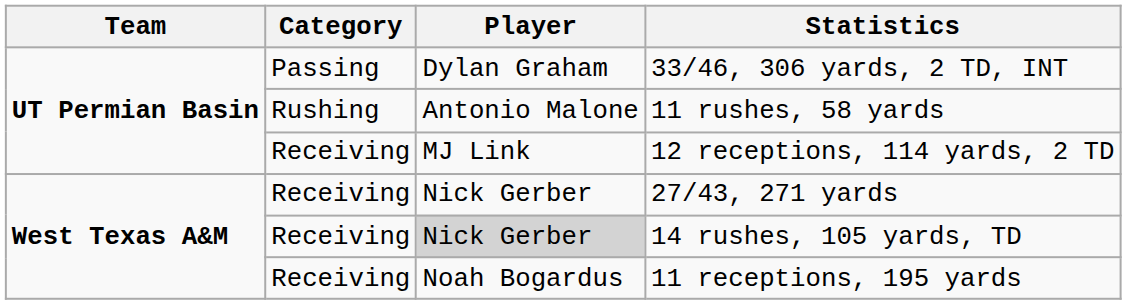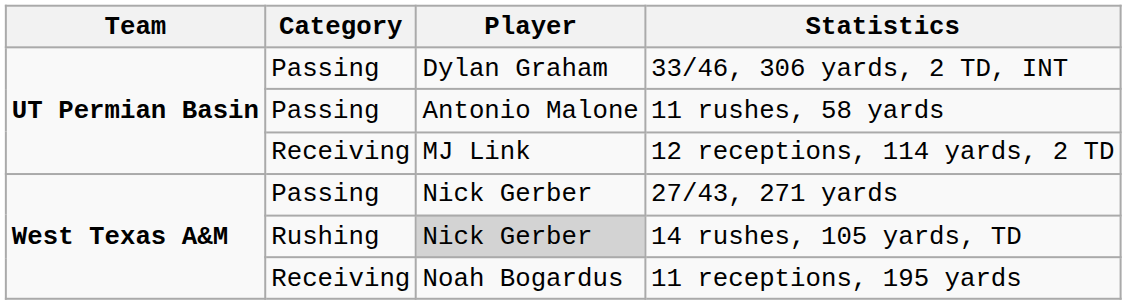11 rushes, 58 yards | Category: Rushing -> Passing
27/43, 271 yards | Category: Receiving -> Passing
14 rushes, 105 yards, TD | Category: Receiving -> Rushing
